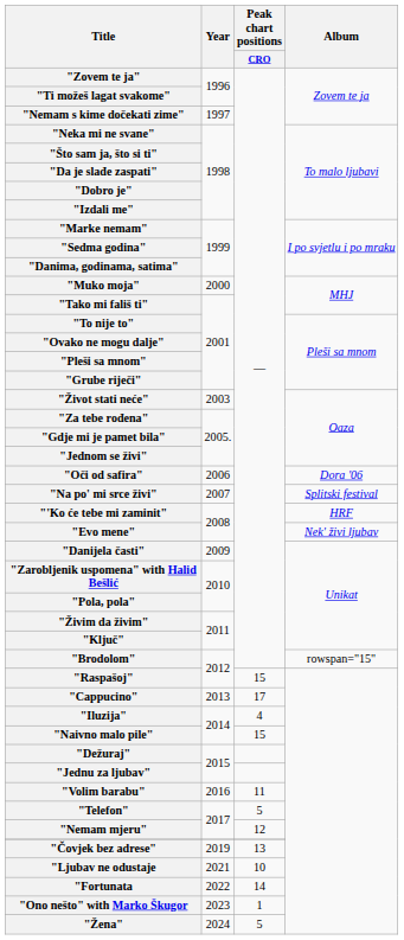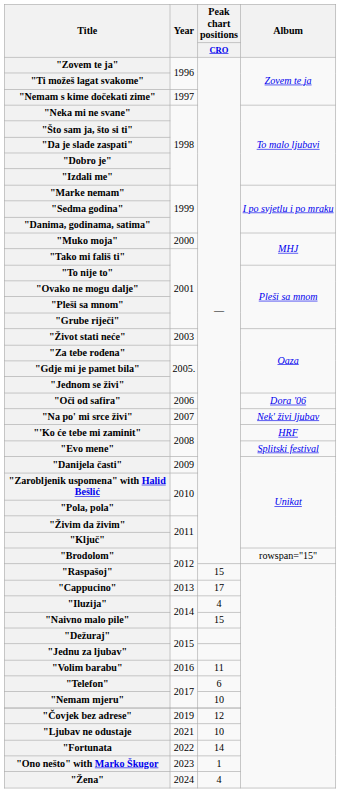"Na po' mi srce živi" | Album: Splitski festival -> Nek' živi ljubav
"Evo mene" | Album: Nek' živi ljubav -> Splitski festival
"Telefon" | Peak chart positions / CRO: 5 -> 6
"Nemam mjeru" | Peak chart positions / CRO: 12 -> 10
"Čovjek bez adrese" | Peak chart positions / CRO: 13 -> 12
"Žena" | Peak chart positions / CRO: 5 -> 4
